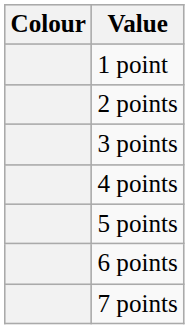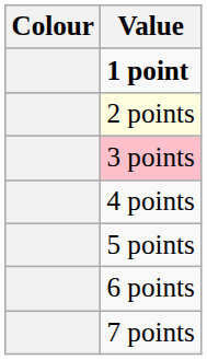1 point | Value: normal -> bold
2 points | Value: no background -> lightyellow background
3 points | Value: no background -> pink background
